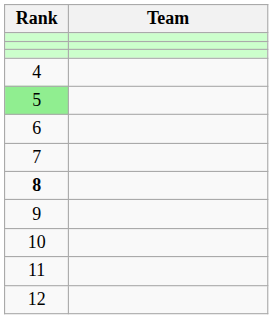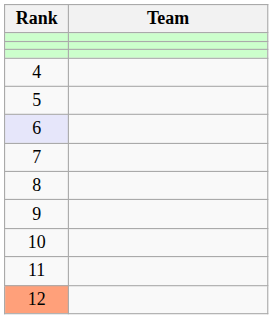row 6 | Rank: lightgreen background -> no background
row 7 | Rank: no background -> lavender background
row 9 | Rank: bold -> normal
row 13 | Rank: no background -> lightsalmon background
